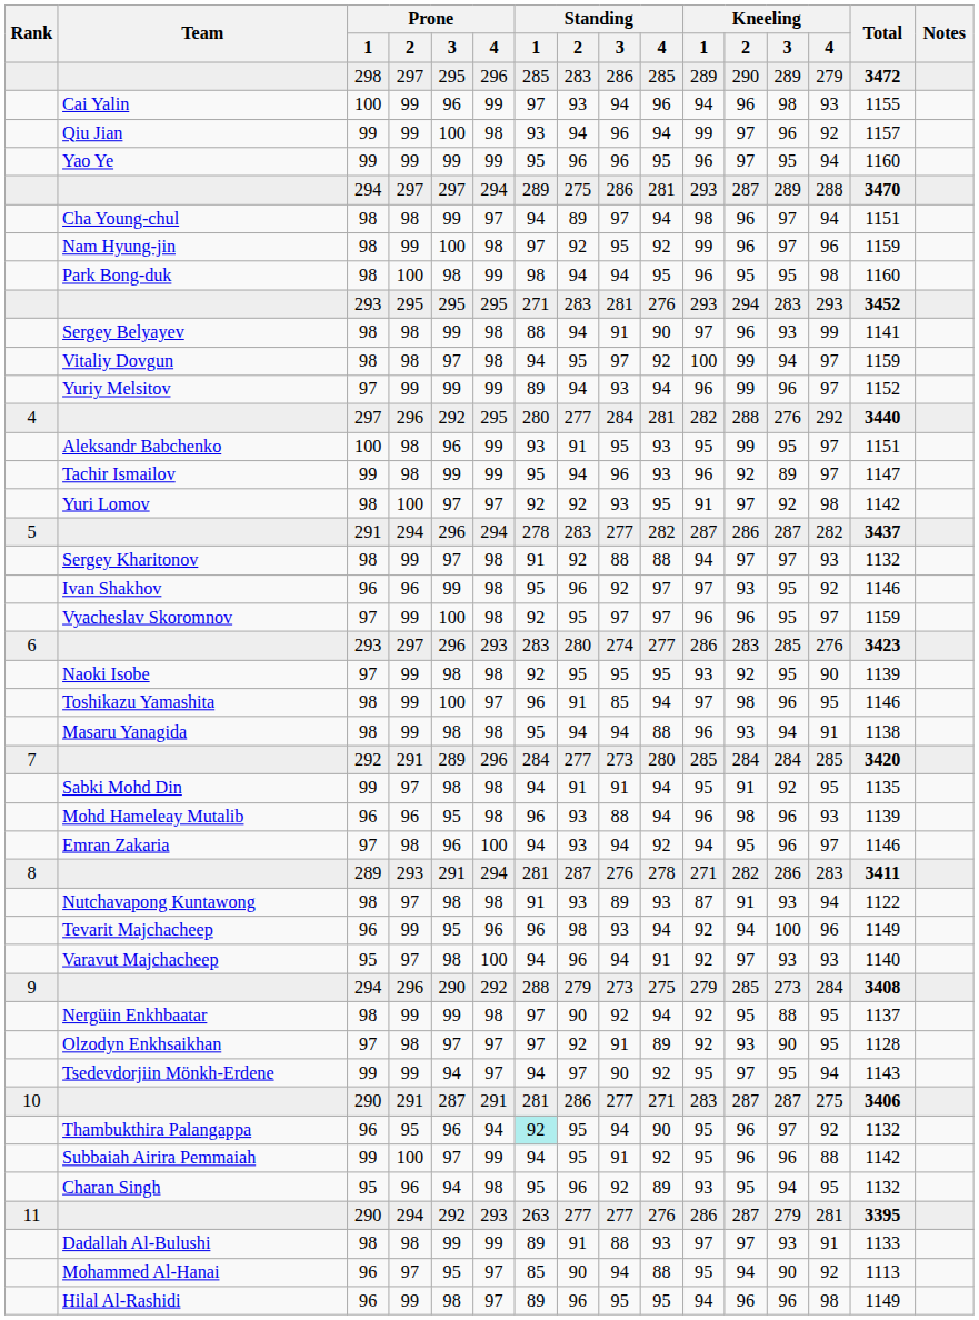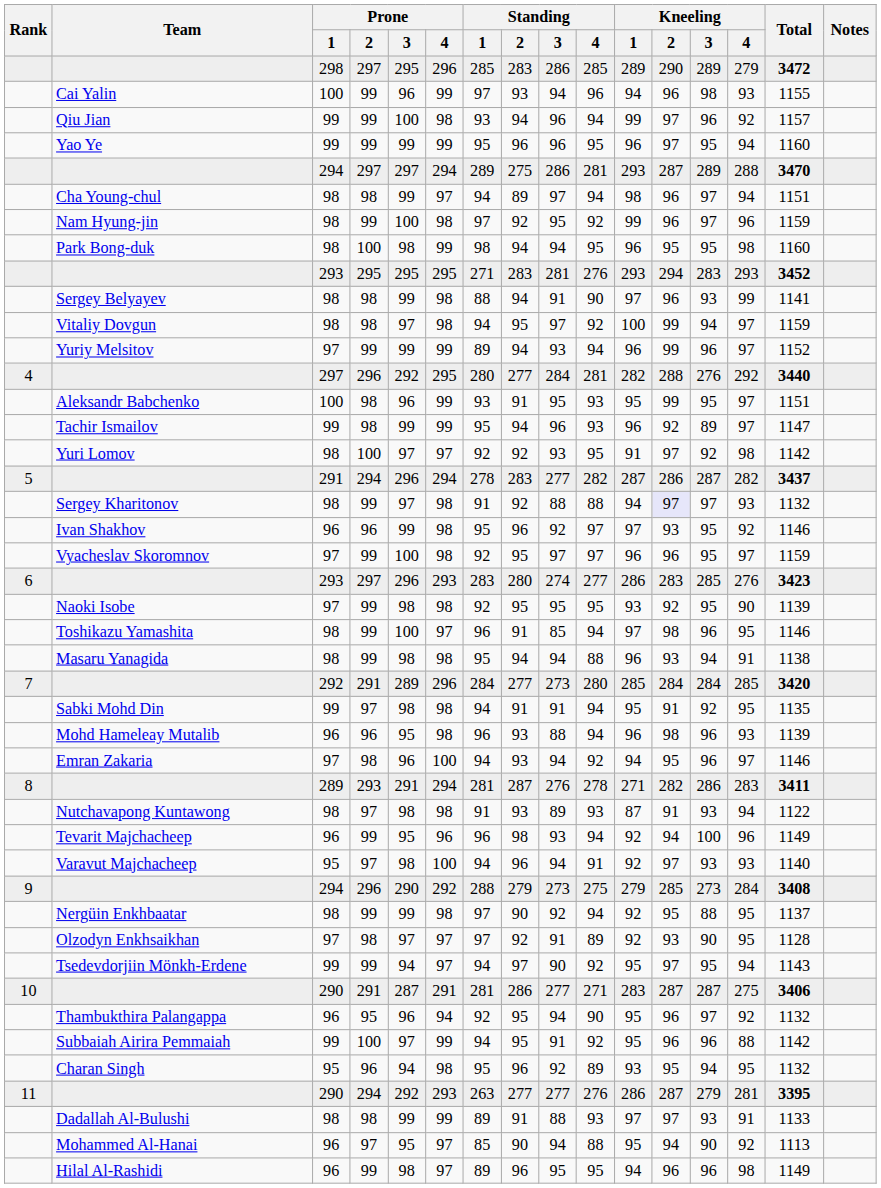Sergey Kharitonov | Kneeling / 2: no background -> lavender background
Thambukthira Palangappa | Standing / 1: paleturquoise background -> no background
